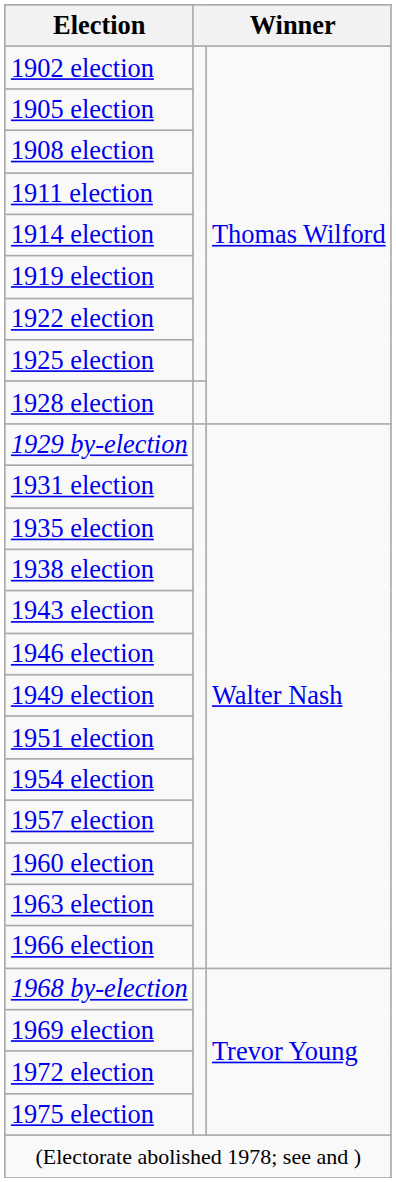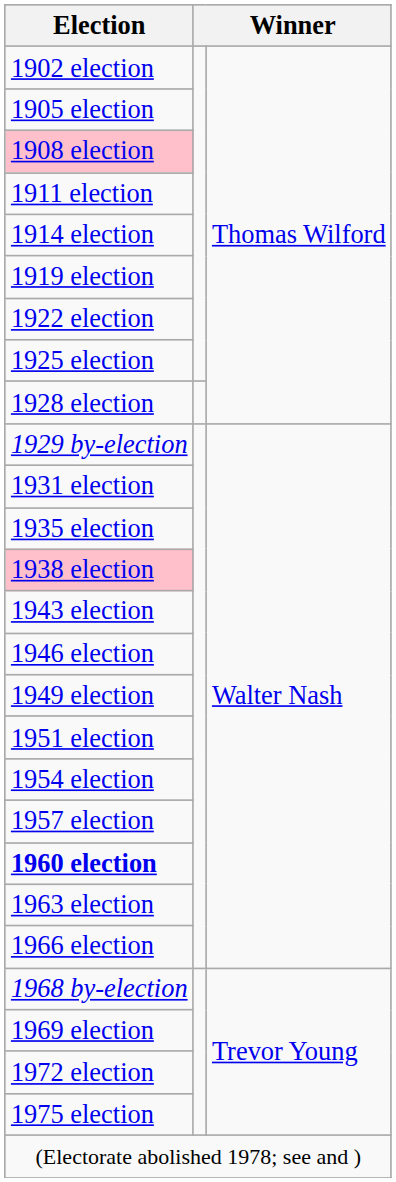1908 election | Election: no background -> pink background
1938 election | Election: no background -> pink background
1960 election | Election: normal -> bold
